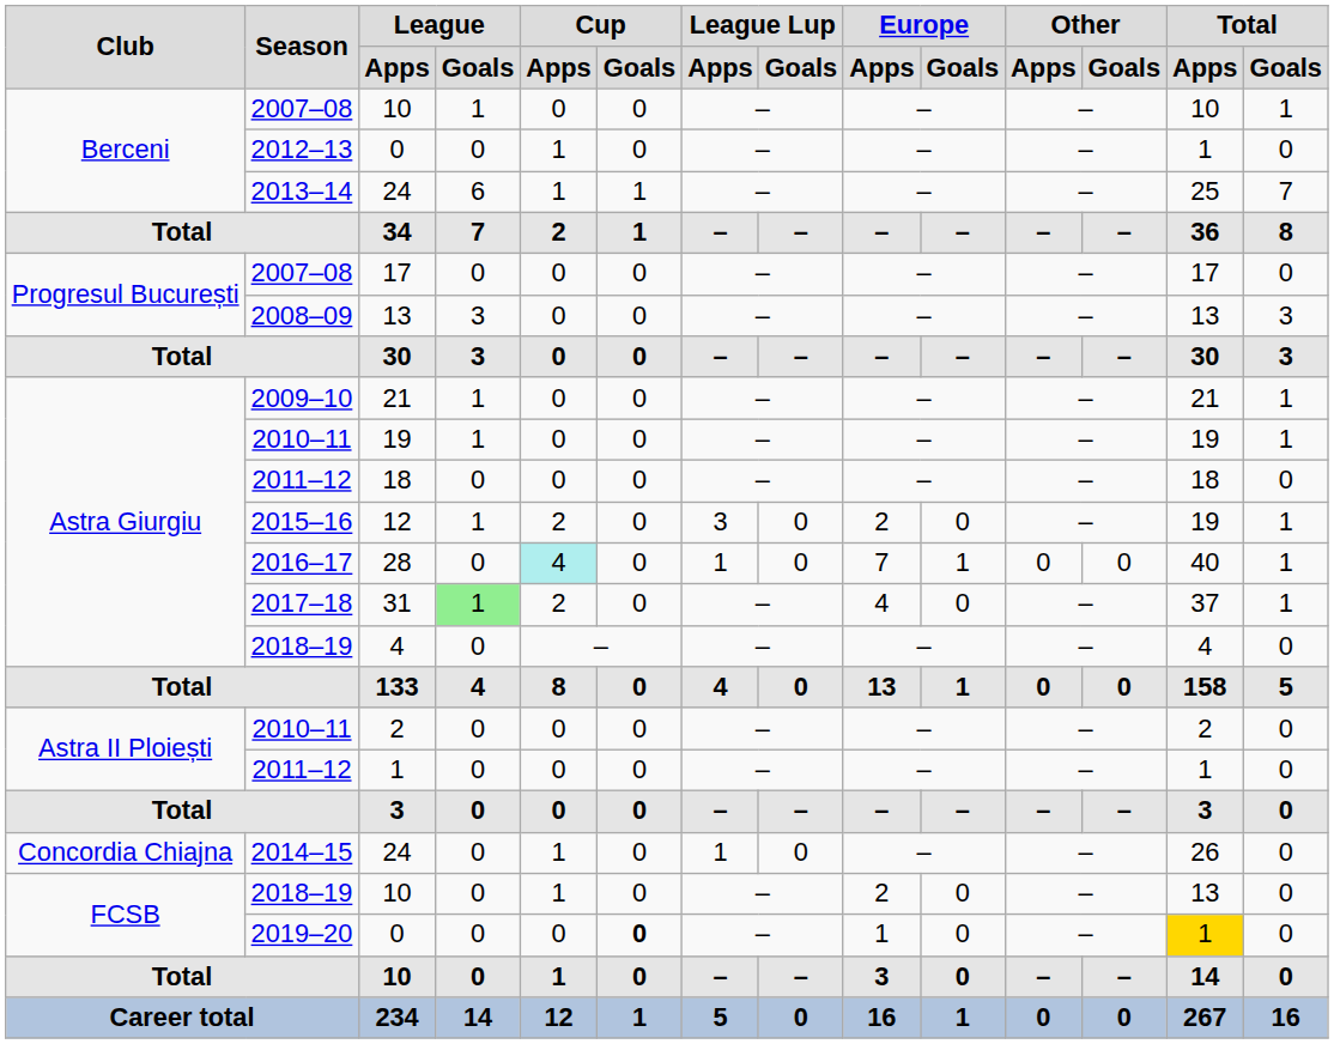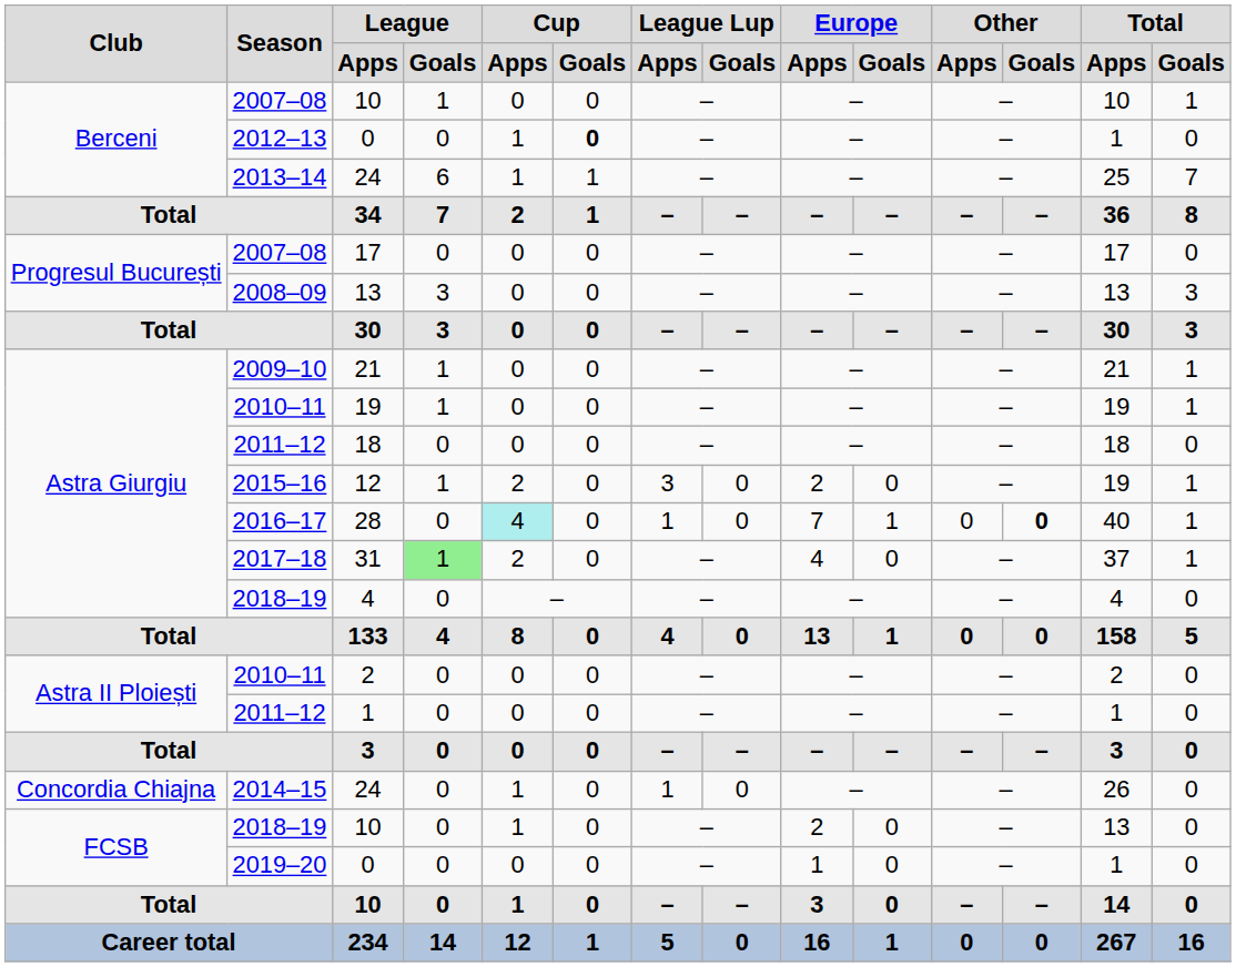2012–13 / 0 | Cup / Goals: normal -> bold
28 | Other / Goals: normal -> bold
2019–20 / 0 | Cup / Goals: bold -> normal
2019–20 / 0 | Total / Apps: gold background -> no background
